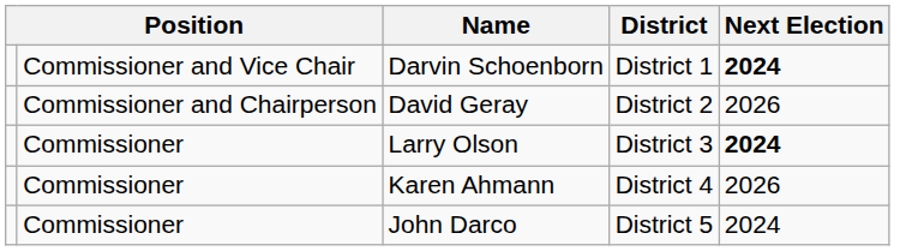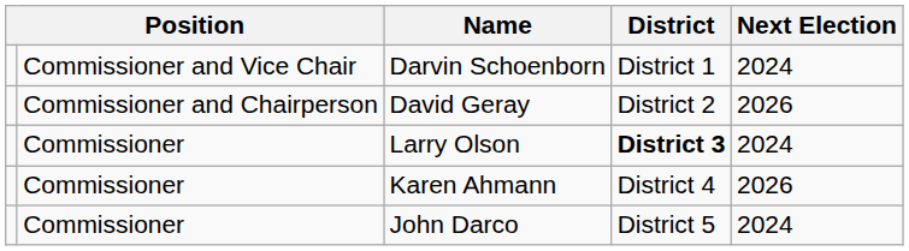Darvin Schoenborn | Next Election: bold -> normal
Larry Olson | District: normal -> bold
Larry Olson | Next Election: bold -> normal
